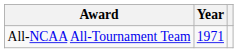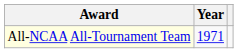row 2 | Award: no background -> lightyellow background
